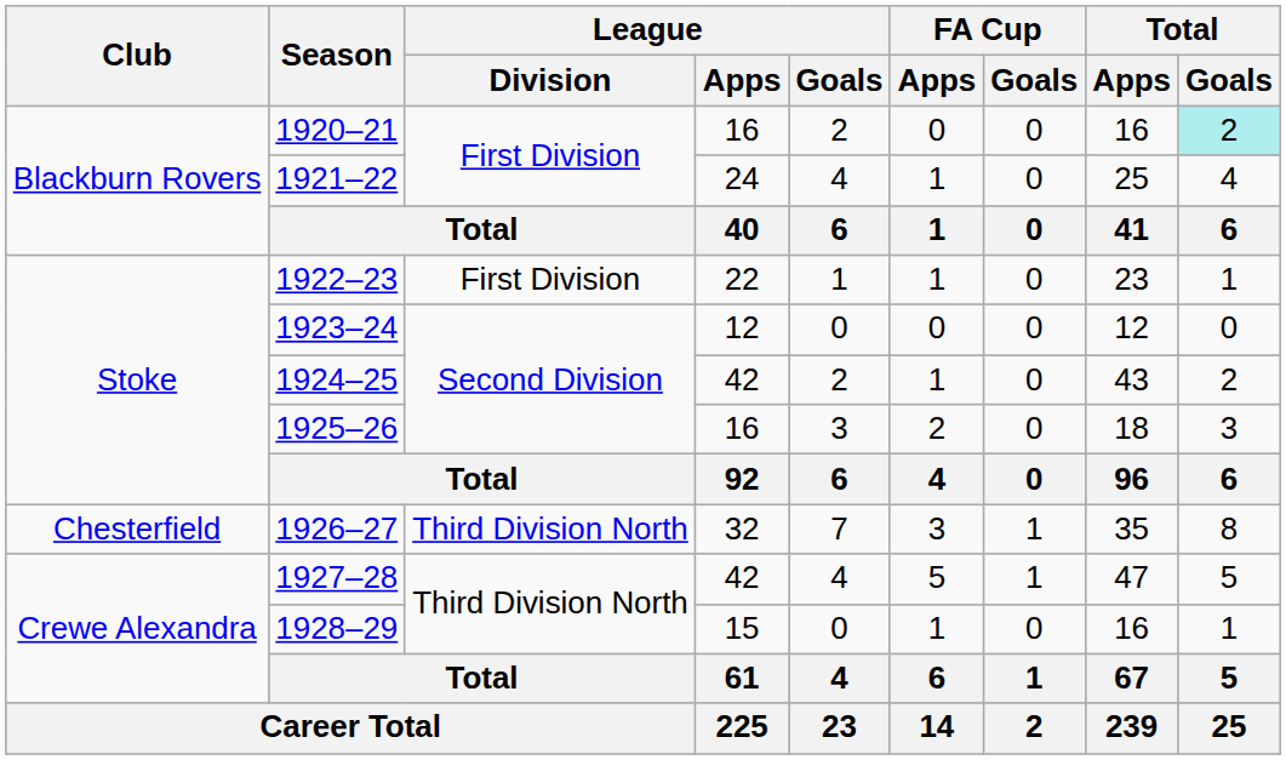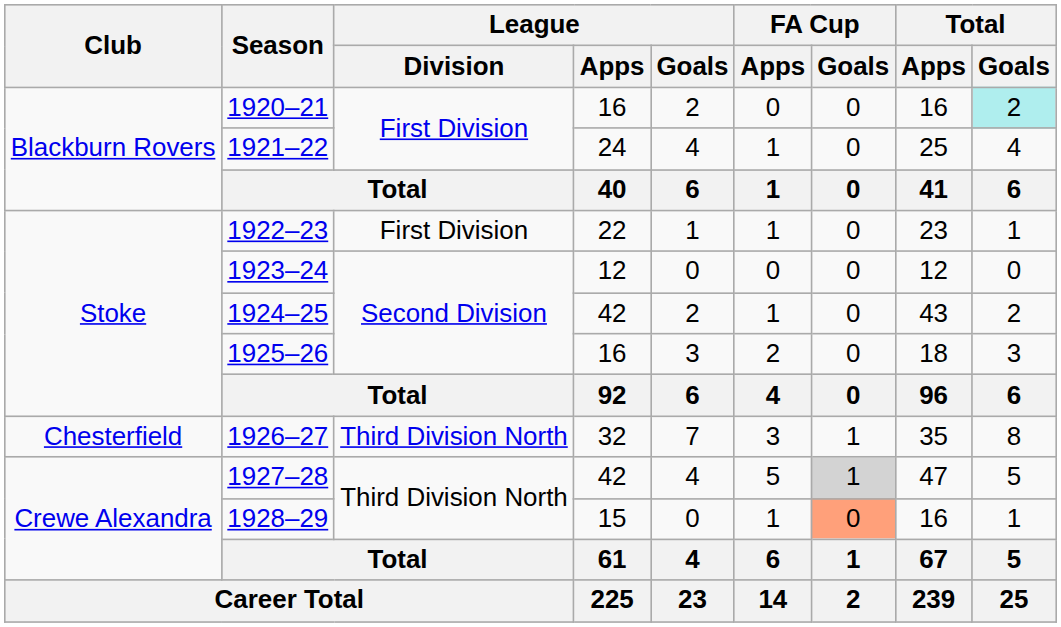1927–28 | FA Cup / Goals: no background -> lightgrey background
1928–29 | FA Cup / Goals: no background -> lightsalmon background
